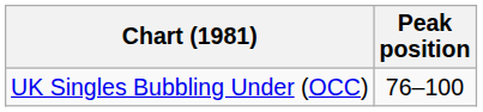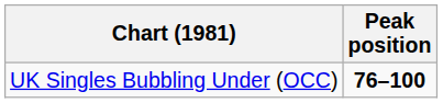UK Singles Bubbling Under (OCC) | Peak position: normal -> bold
